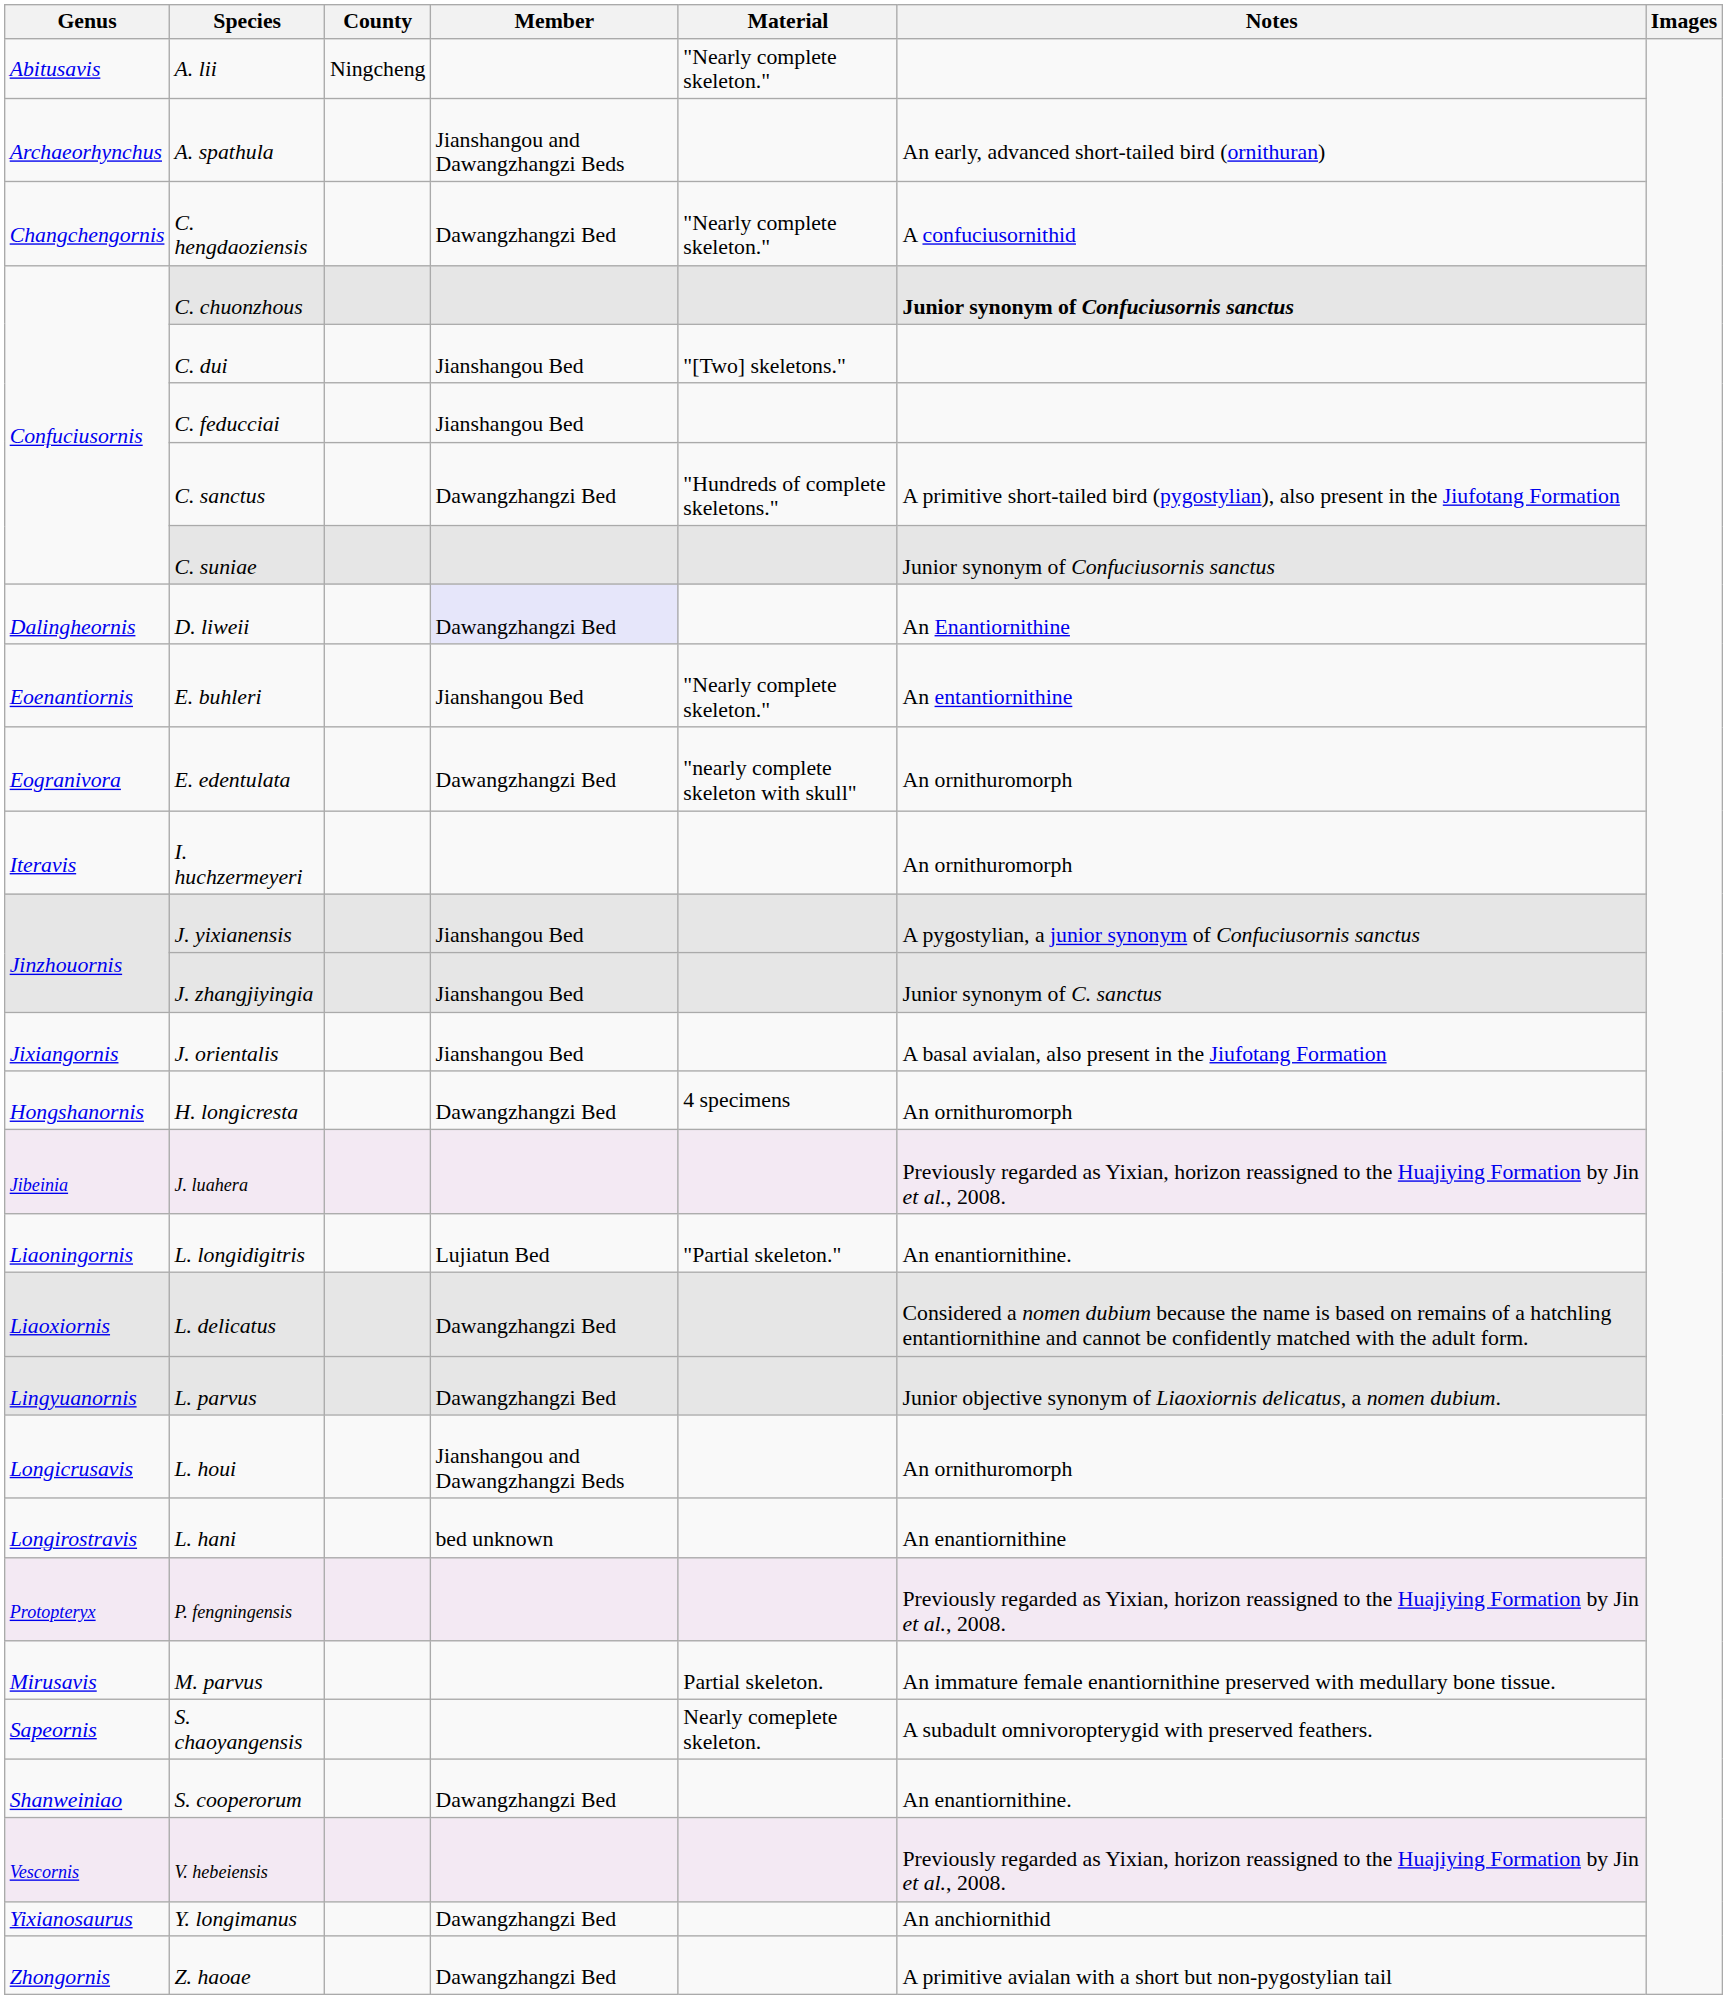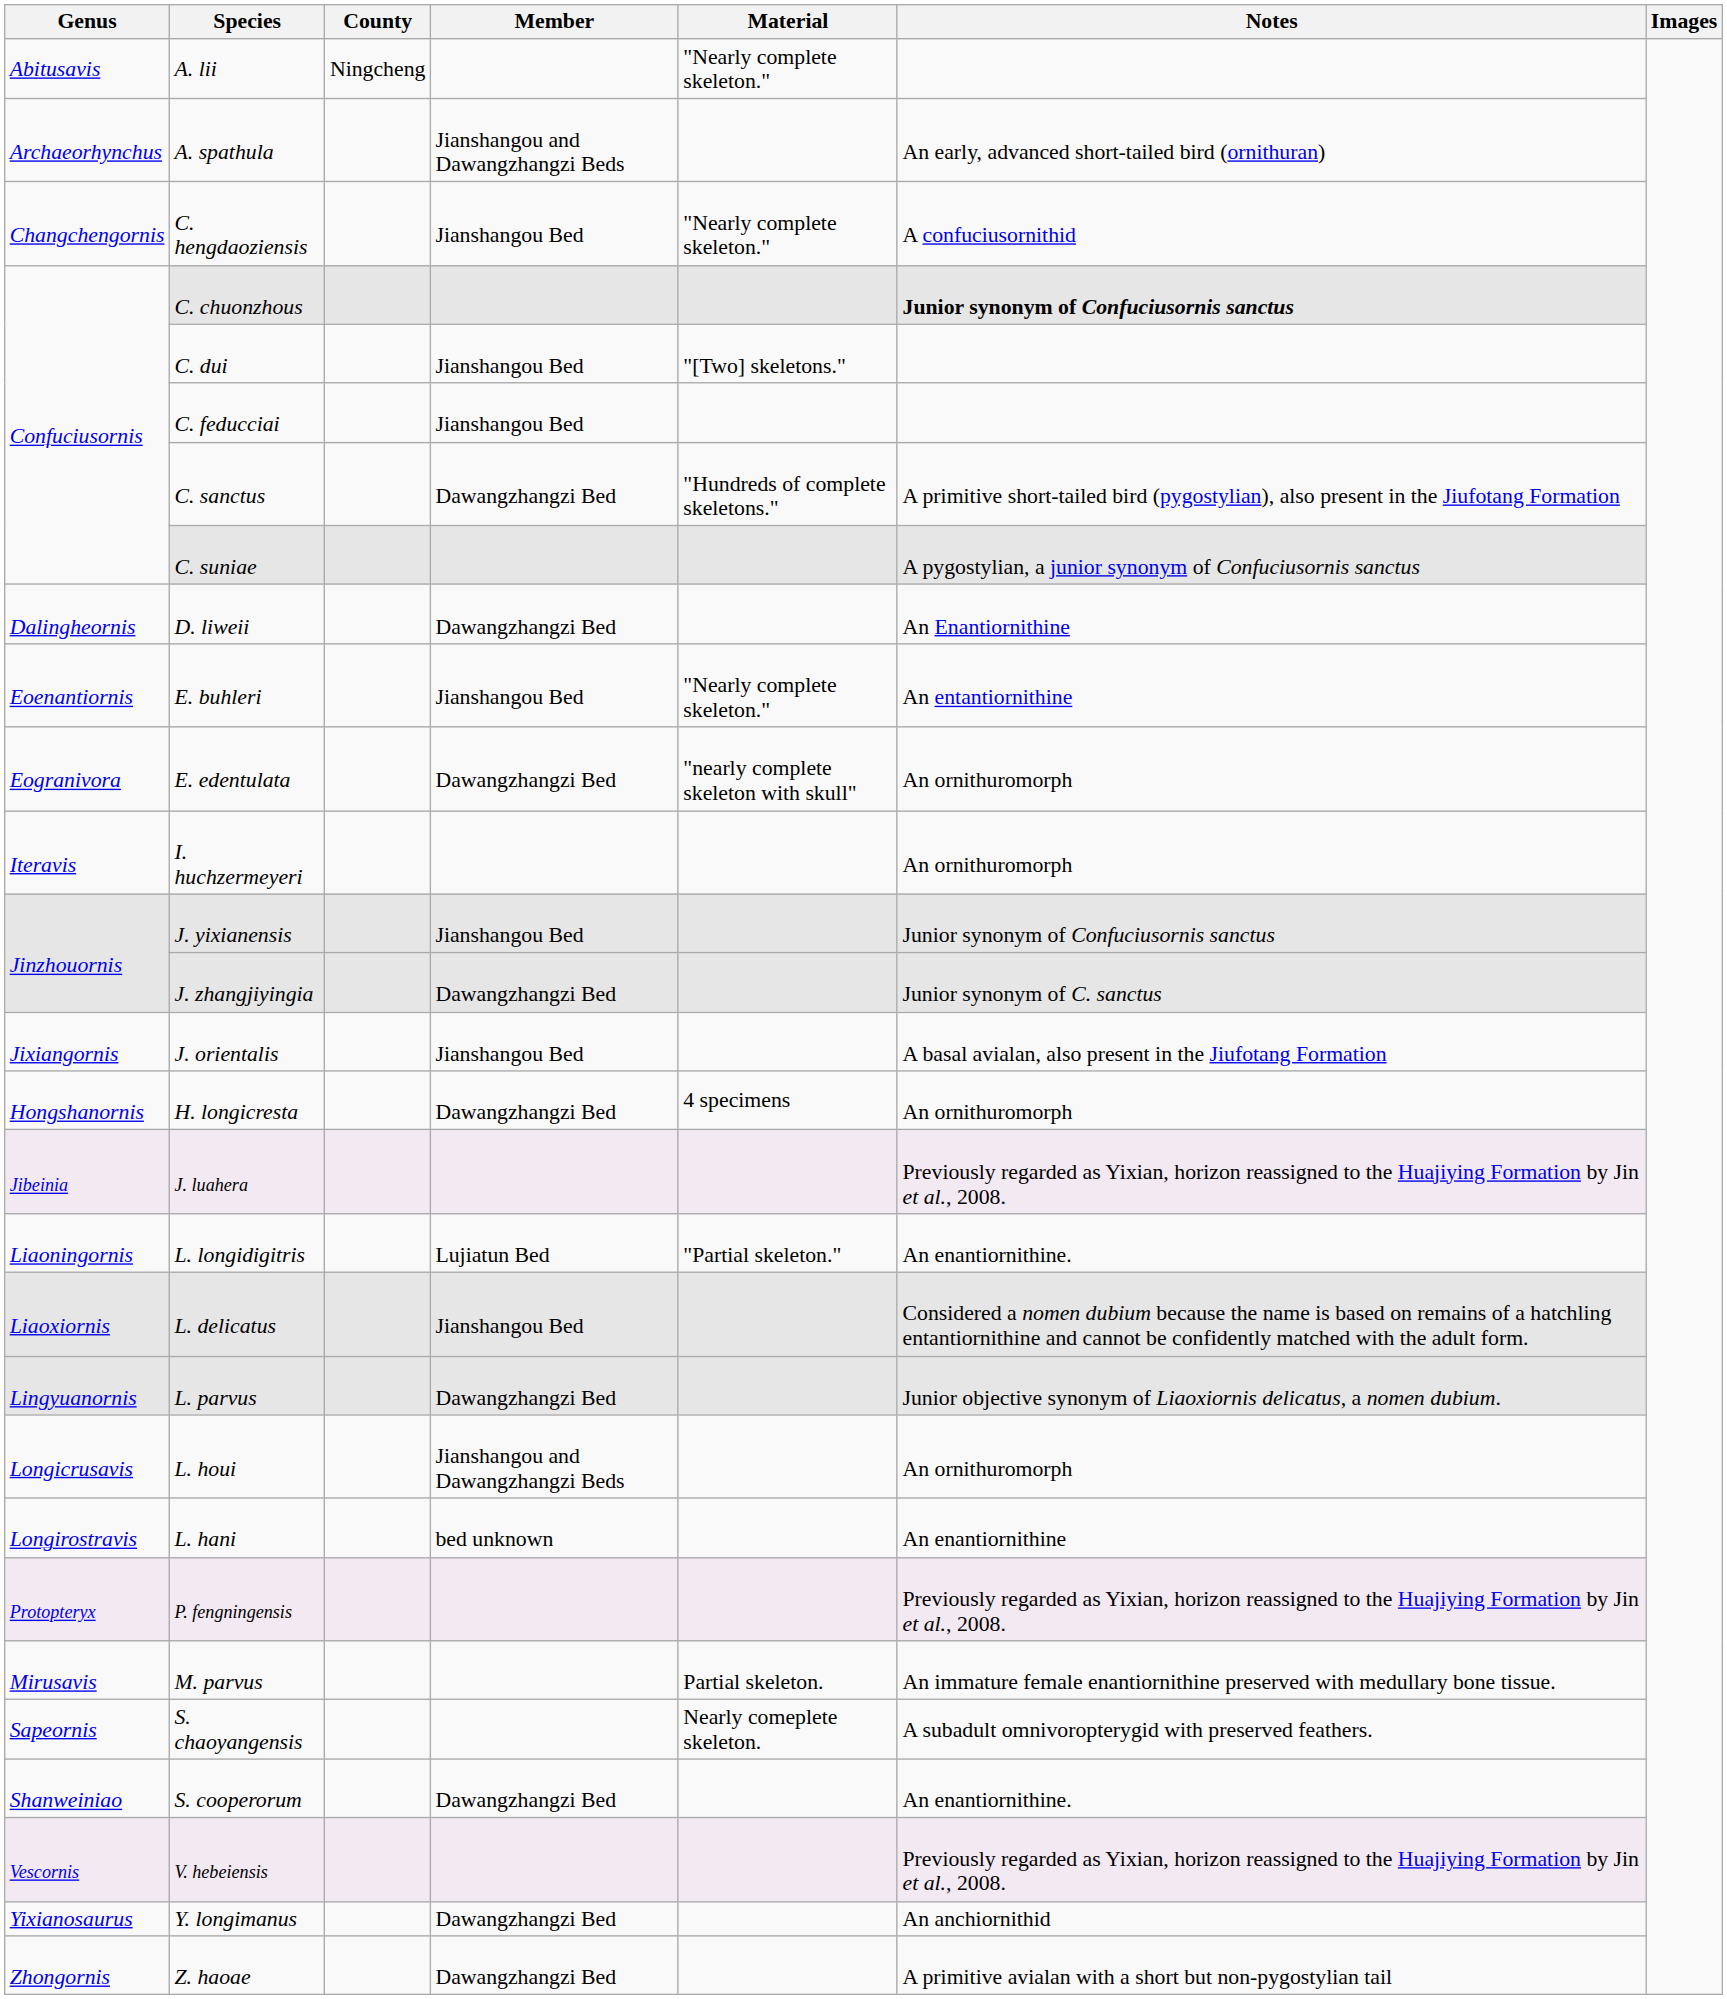C. hengdaoziensis | Member: Dawangzhangzi Bed -> Jianshangou Bed
C. suniae | Notes: Junior synonym of Confuciusornis sanctus -> A pygostylian, a junior synonym of Confuciusornis sanctus
D. liweii | Member: lavender background -> no background
J. yixianensis | Notes: A pygostylian, a junior synonym of Confuciusornis sanctus -> Junior synonym of Confuciusornis sanctus
J. zhangjiyingia | Member: Jianshangou Bed -> Dawangzhangzi Bed
L. delicatus | Member: Dawangzhangzi Bed -> Jianshangou Bed
